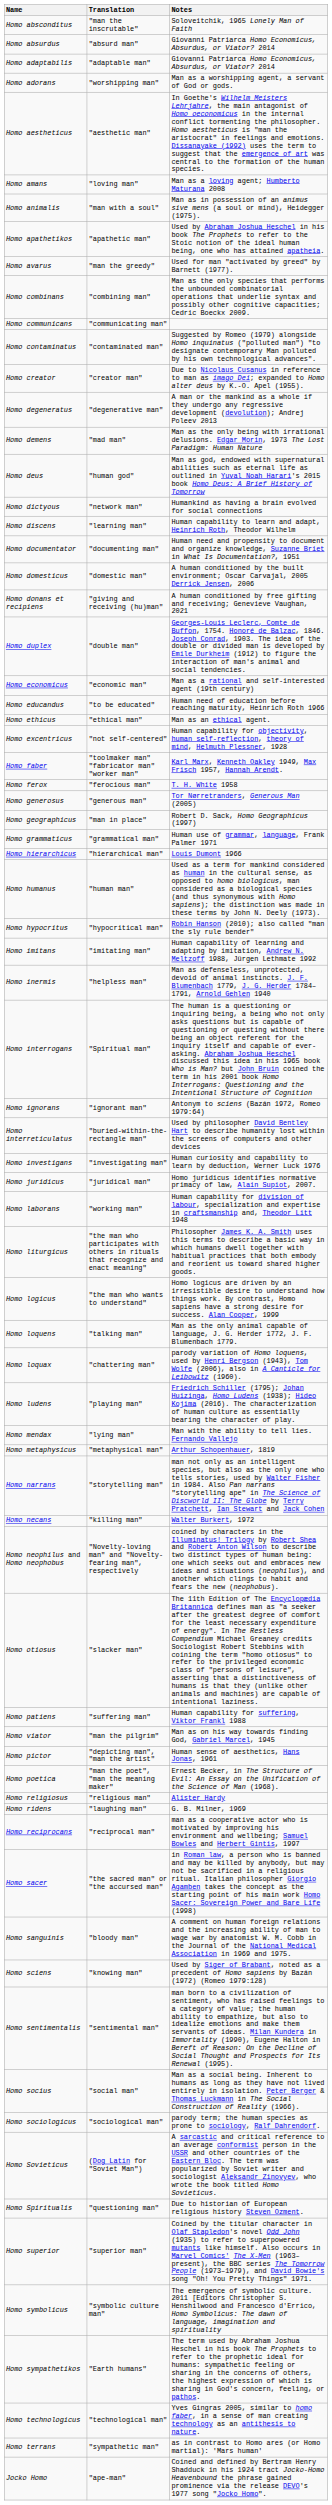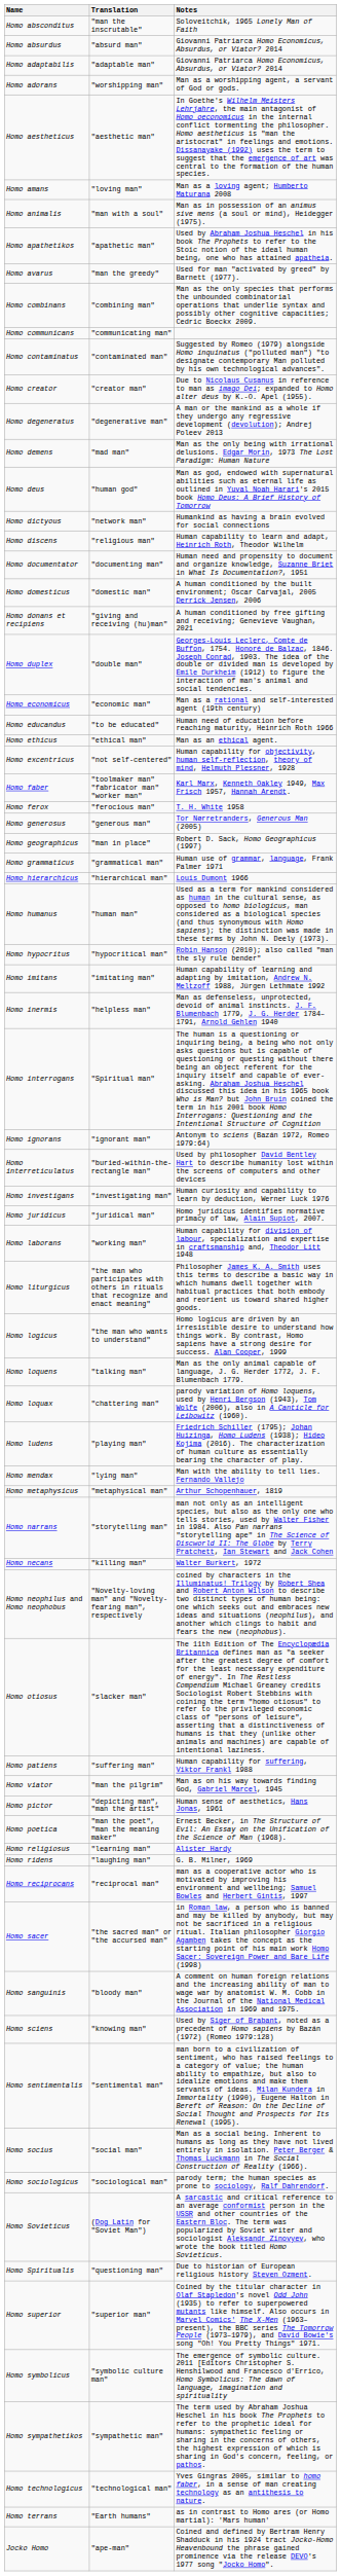Homo discens | Translation: "learning man" -> "religious man"
Homo religiosus | Translation: "religious man" -> "learning man"
Homo sympathetikos | Translation: "Earth humans" -> "sympathetic man"
Homo terrans | Translation: "sympathetic man" -> "Earth humans"
